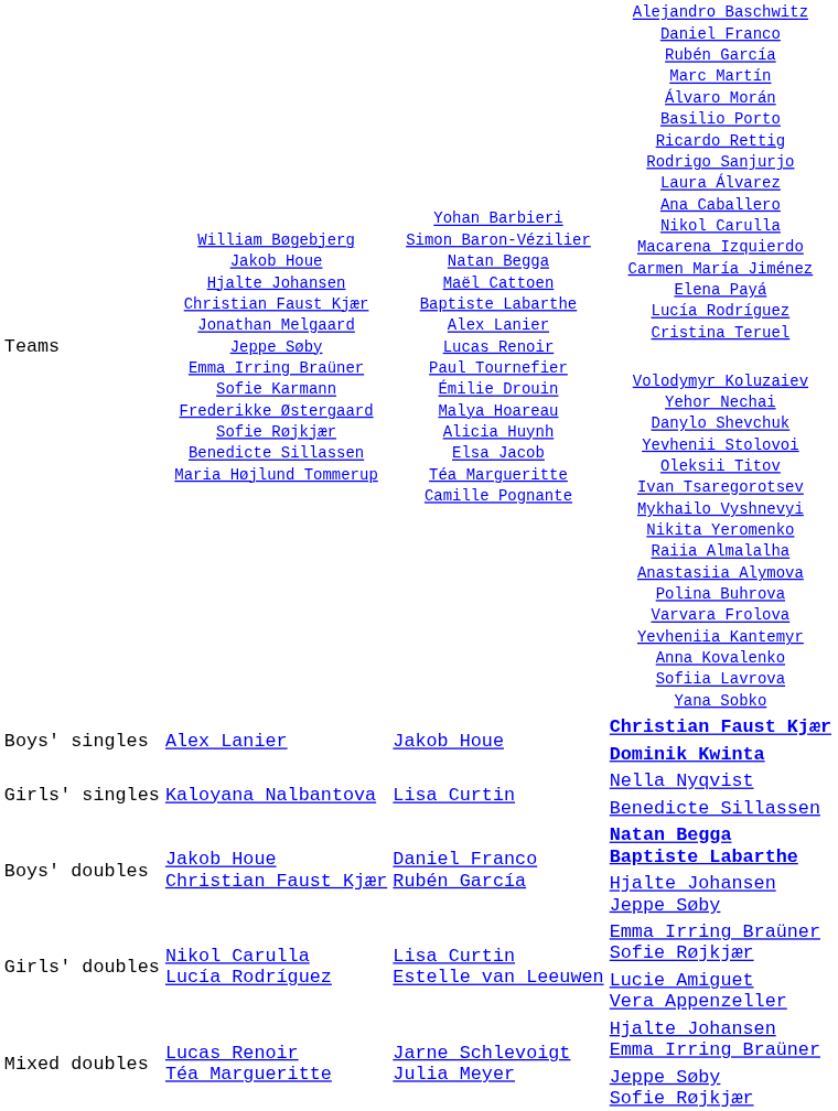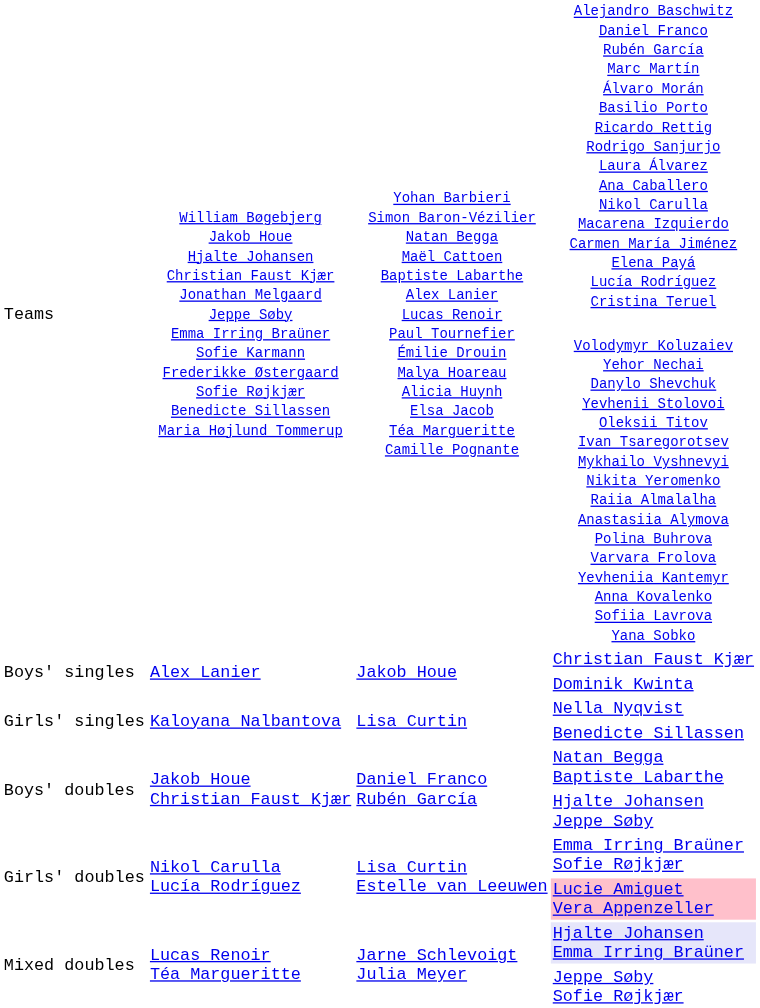Christian Faust Kjær | column 4: bold -> normal
Dominik Kwinta | column 4: bold -> normal
Natan Begga Baptiste Labarthe | column 4: bold -> normal
Lucie Amiguet Vera Appenzeller | column 4: no background -> pink background
Hjalte Johansen Emma Irring Braüner | column 4: no background -> lavender background
